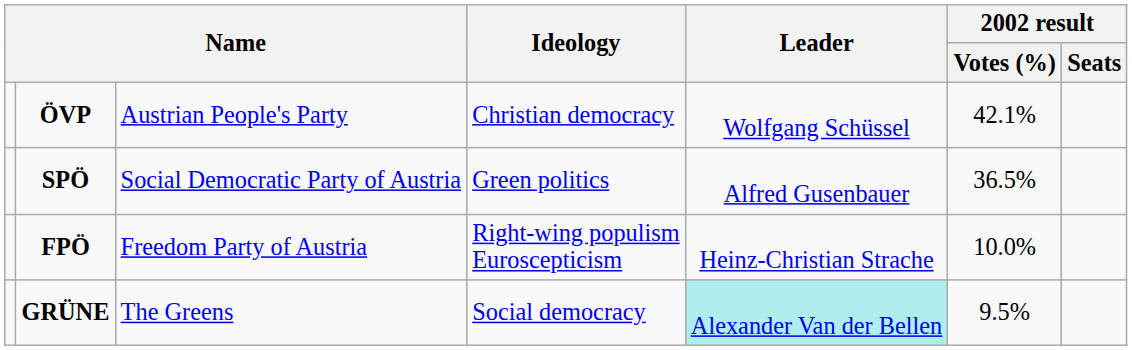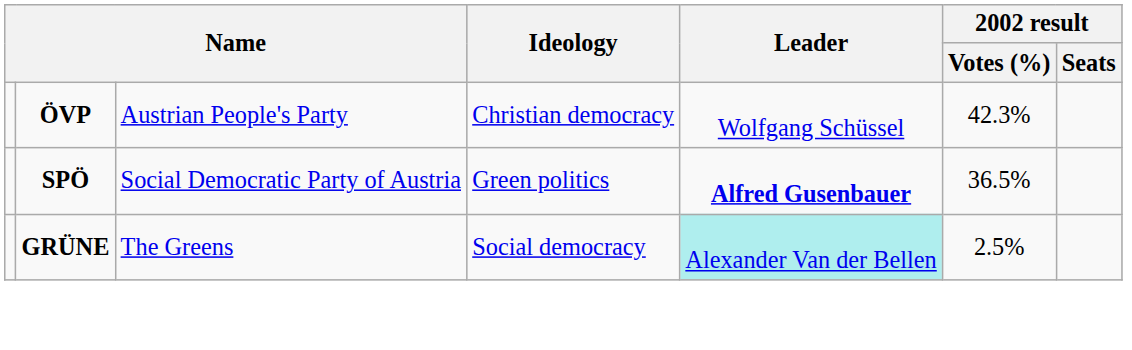ÖVP | 2002 result / Votes (%): 42.1% -> 42.3%
SPÖ | Leader: normal -> bold
- row: FPÖ | Freedom Party of Austria | Right-wing populism Euroscepticism | Heinz-Christian Strache | 10.0%
GRÜNE | 2002 result / Votes (%): 9.5% -> 2.5%
